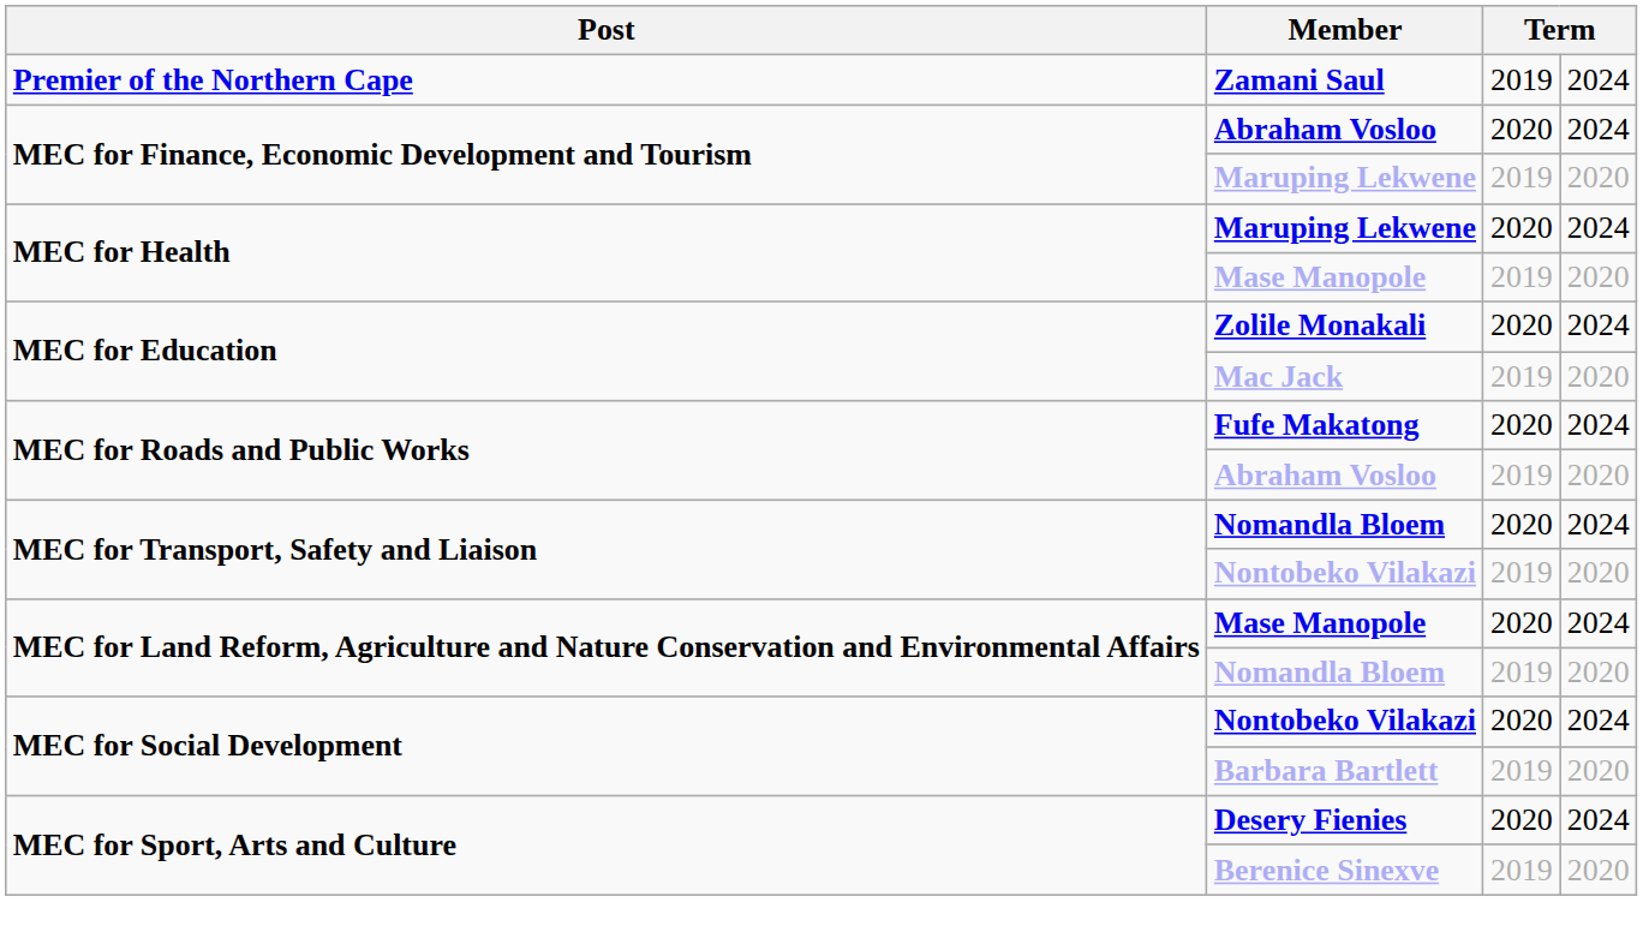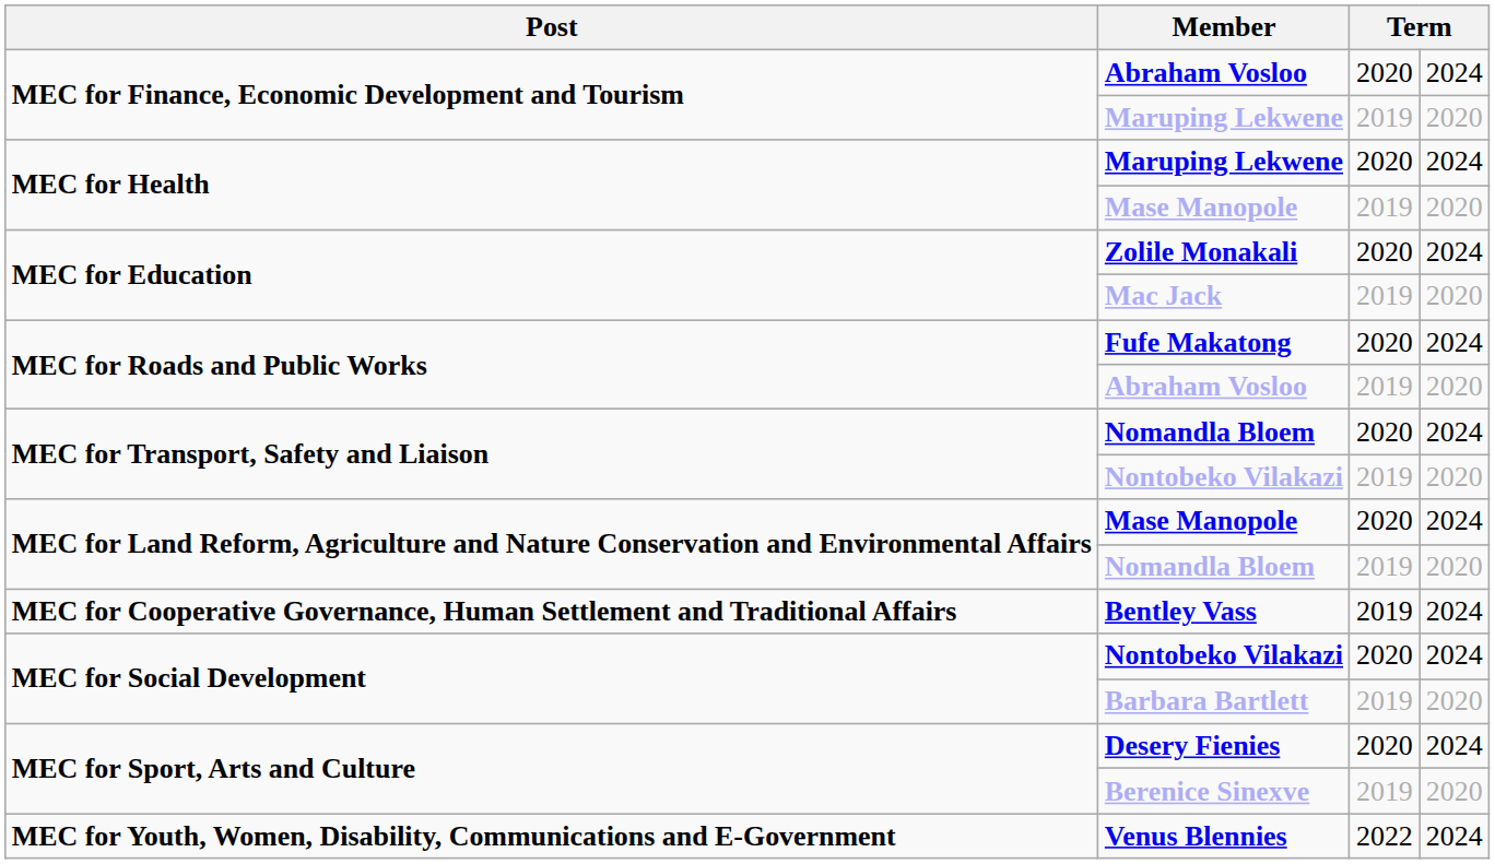- row: Premier of the Northern Cape | Zamani Saul | 2019 | 2024
+ row: MEC for Cooperative Governance, Human Settlement and Traditional Affairs | Bentley Vass | 2019 | 2024
+ row: MEC for Youth, Women, Disability, Communications and E-Government | Venus Blennies | 2022 | 2024
